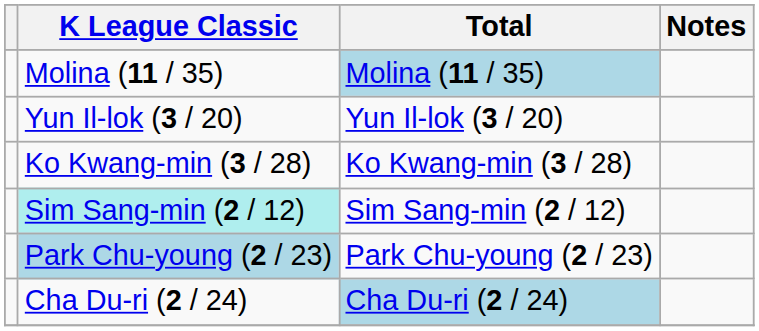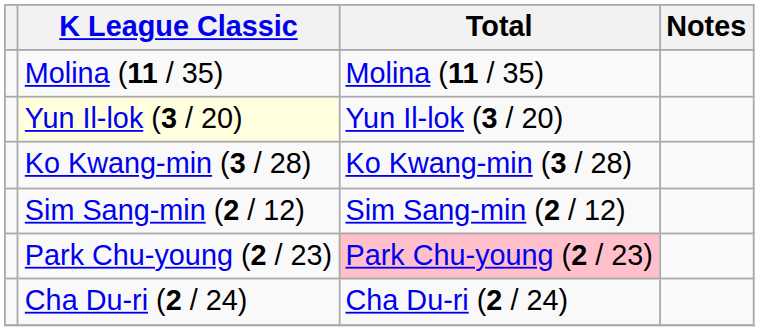row 2 | Total: lightblue background -> no background
row 3 | K League Classic: no background -> lightyellow background
row 5 | K League Classic: paleturquoise background -> no background
row 6 | K League Classic: lightblue background -> no background
row 6 | Total: no background -> pink background
row 7 | Total: lightblue background -> no background
